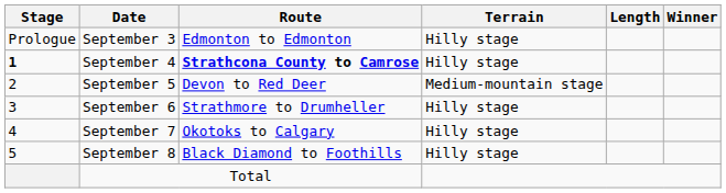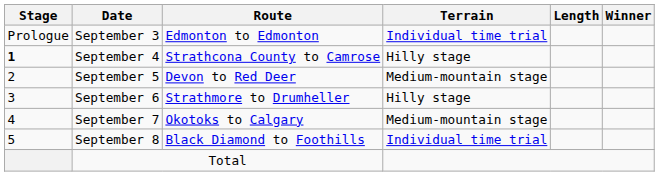September 3 | Terrain: Hilly stage -> Individual time trial
September 4 | Route: bold -> normal
September 7 | Terrain: Hilly stage -> Medium-mountain stage
September 8 | Terrain: Hilly stage -> Individual time trial
